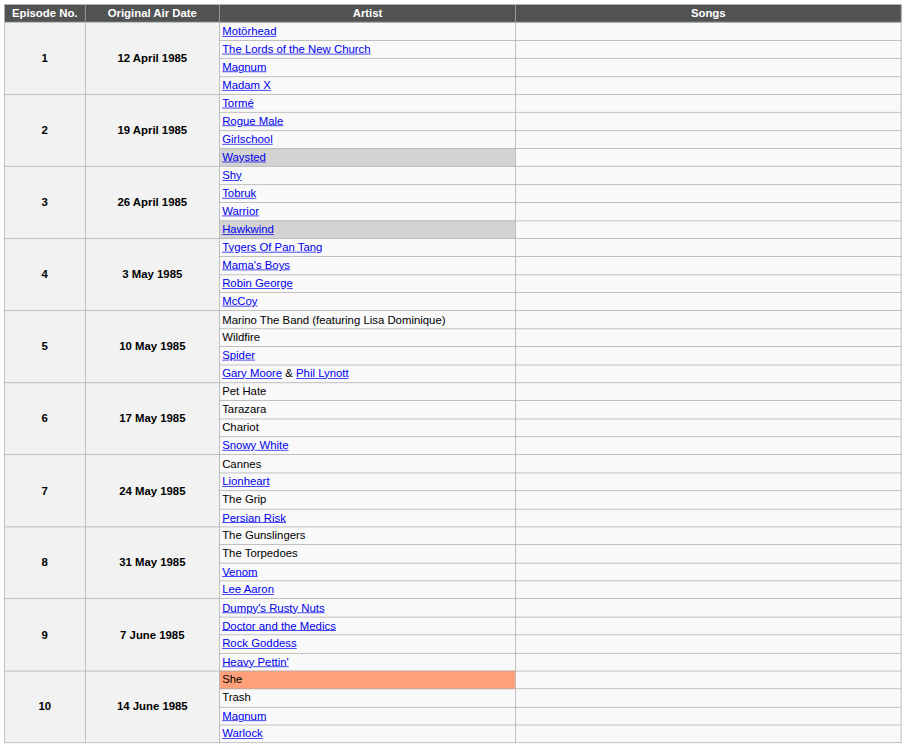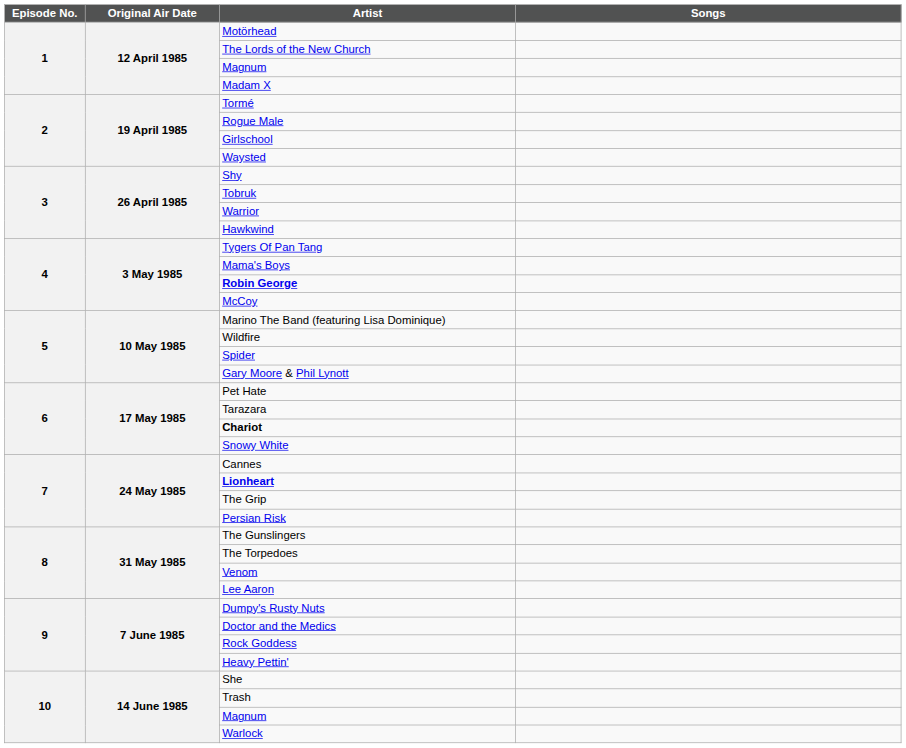Waysted | Artist: lightgrey background -> no background
Hawkwind | Artist: lightgrey background -> no background
Robin George | Artist: normal -> bold
Chariot | Artist: normal -> bold
Lionheart | Artist: normal -> bold
She | Artist: lightsalmon background -> no background
